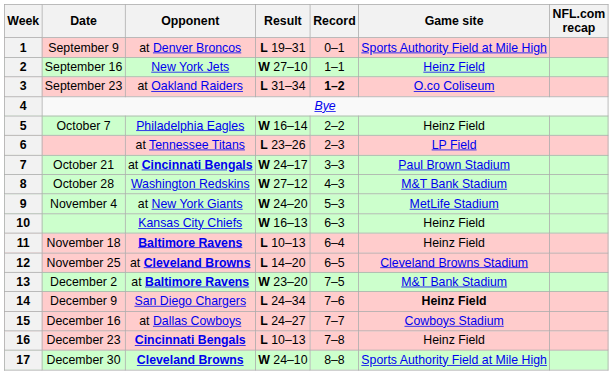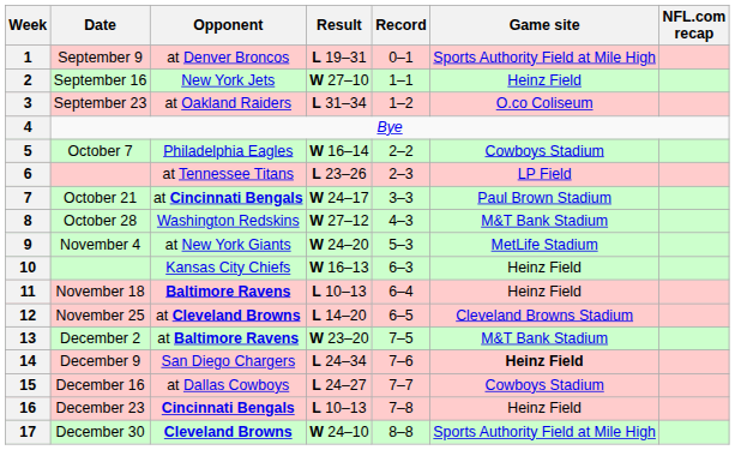3 | Record: bold -> normal
5 | Game site: Heinz Field -> Cowboys Stadium
